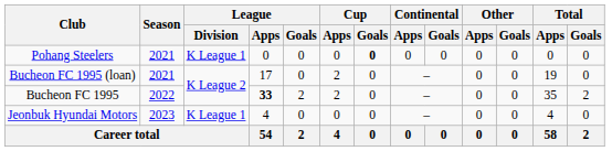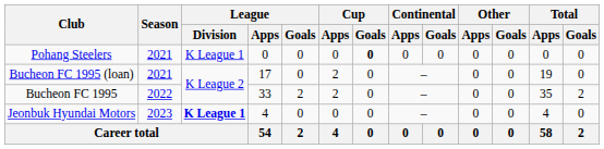Bucheon FC 1995 | League / Apps: bold -> normal
Jeonbuk Hyundai Motors | League / Division: normal -> bold
